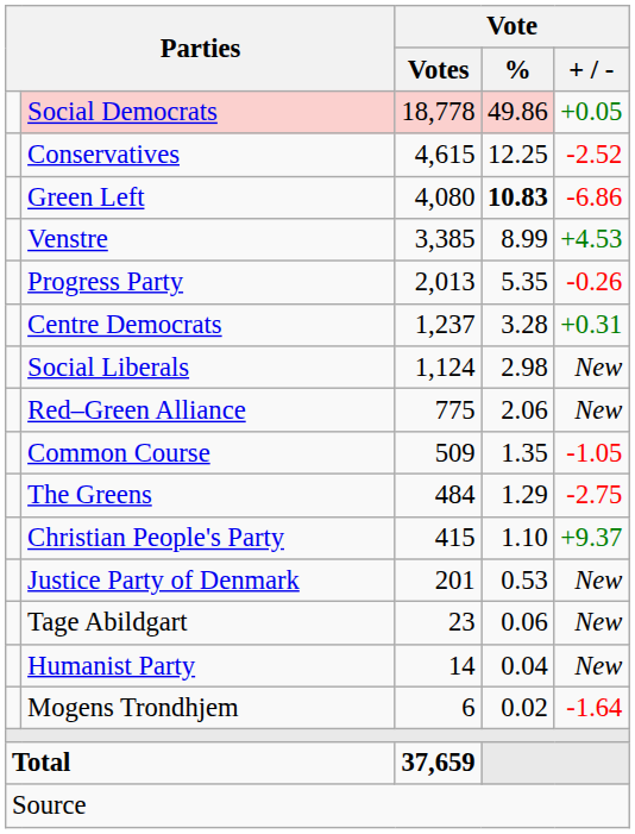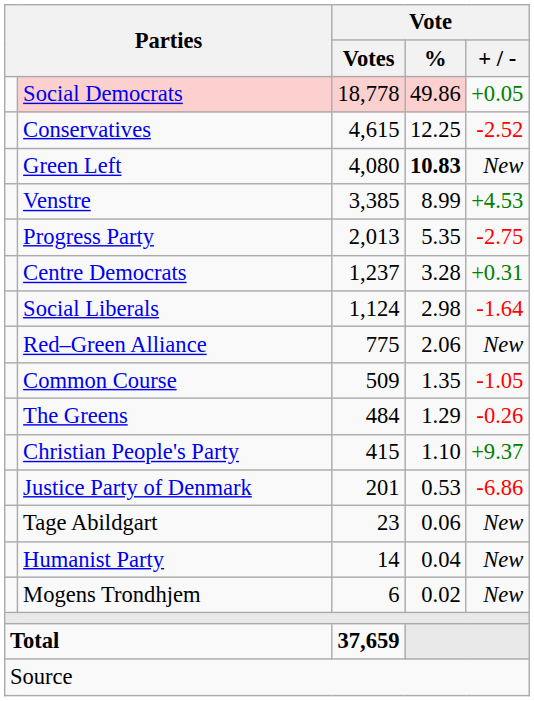Green Left | Vote / + / -: -6.86 -> New
Progress Party | Vote / + / -: -0.26 -> -2.75
Social Liberals | Vote / + / -: New -> -1.64
The Greens | Vote / + / -: -2.75 -> -0.26
Justice Party of Denmark | Vote / + / -: New -> -6.86
Mogens Trondhjem | Vote / + / -: -1.64 -> New
